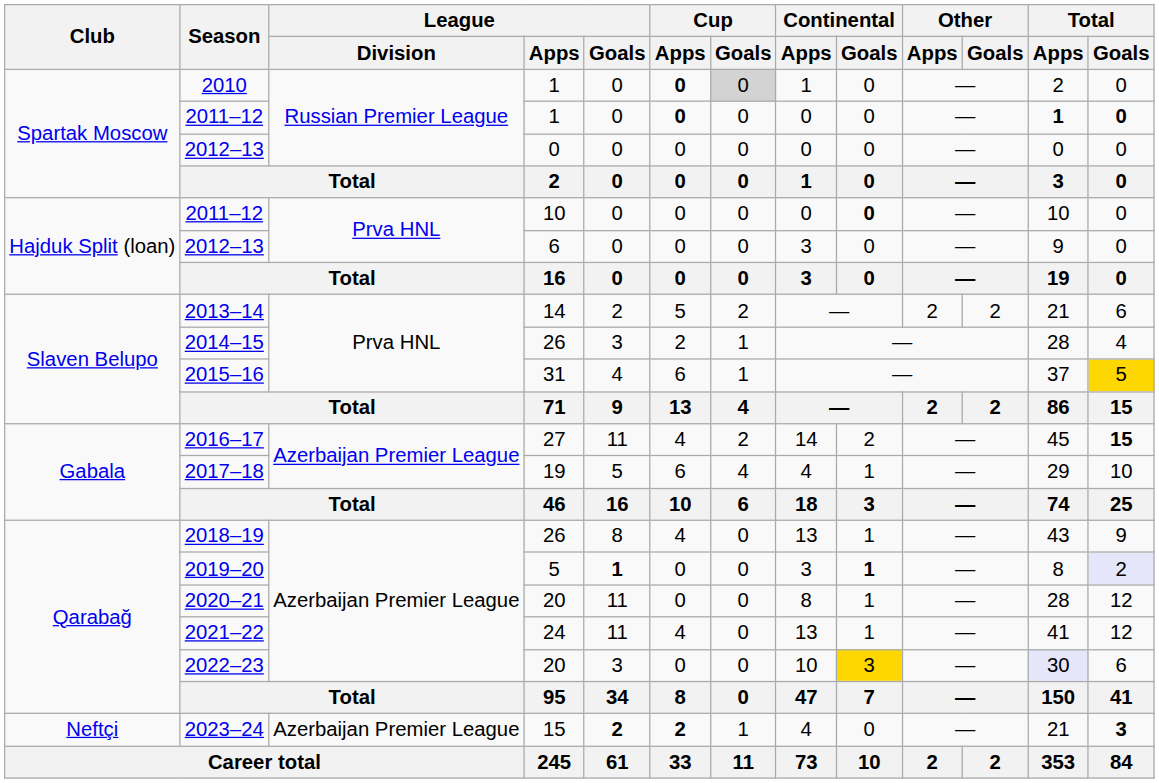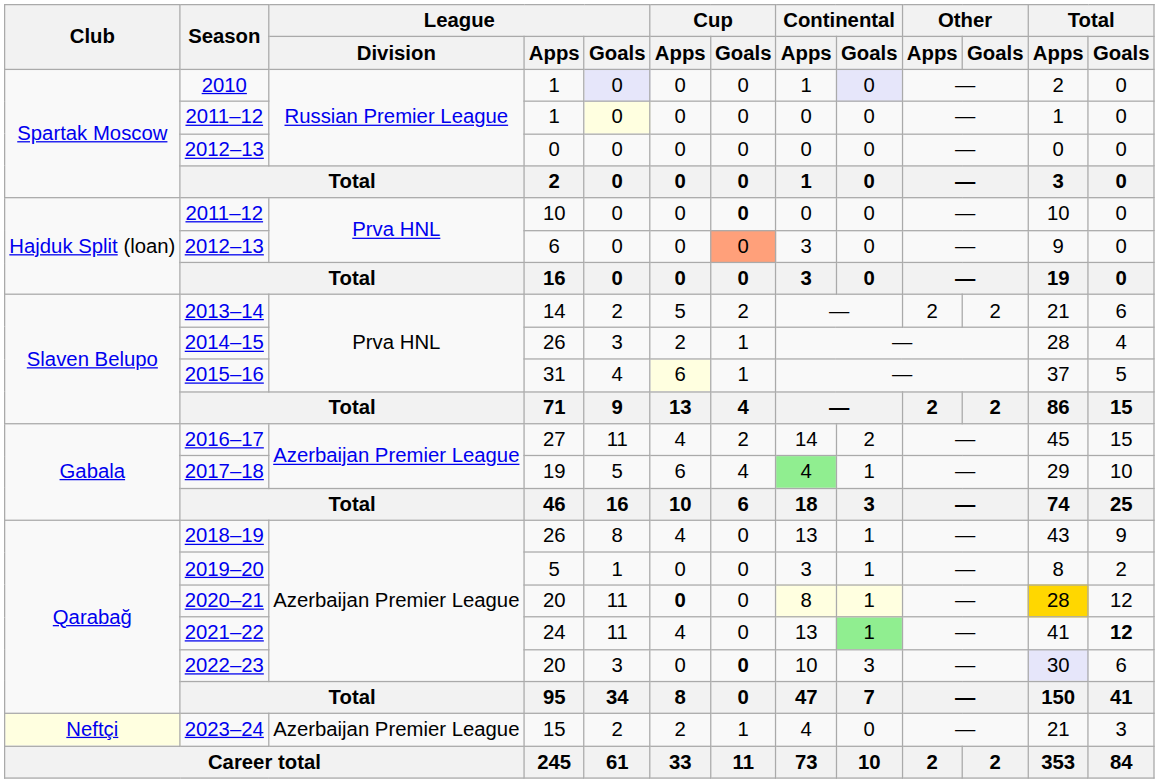2010 | League / Goals: no background -> lavender background
2010 | Cup / Apps: bold -> normal
2010 | Cup / Goals: lightgrey background -> no background
2010 | Continental / Goals: no background -> lavender background
2011–12 / 1 | League / Goals: no background -> lightyellow background
2011–12 / 1 | Cup / Apps: bold -> normal
2011–12 / 1 | Total / Apps: bold -> normal
2011–12 / 1 | Total / Goals: bold -> normal
2011–12 / 10 | Cup / Goals: normal -> bold
2011–12 / 10 | Continental / Goals: bold -> normal
2012–13 / 6 | Cup / Goals: no background -> lightsalmon background
2015–16 | Cup / Apps: no background -> lightyellow background
2015–16 | Total / Goals: gold background -> no background
2016–17 | Total / Goals: bold -> normal
2017–18 | Continental / Apps: no background -> lightgreen background
2019–20 | League / Goals: bold -> normal
2019–20 | Continental / Goals: bold -> normal
2019–20 | Total / Goals: lavender background -> no background
2020–21 | Cup / Apps: normal -> bold
2020–21 | Continental / Apps: no background -> lightyellow background
2020–21 | Continental / Goals: no background -> lightyellow background
2020–21 | Total / Apps: no background -> gold background
2021–22 | Continental / Goals: no background -> lightgreen background
2021–22 | Total / Goals: normal -> bold
2022–23 | Cup / Goals: normal -> bold
2022–23 | Continental / Goals: gold background -> no background
2023–24 | Club: no background -> lightyellow background
2023–24 | League / Goals: bold -> normal
2023–24 | Cup / Apps: bold -> normal
2023–24 | Total / Goals: bold -> normal
